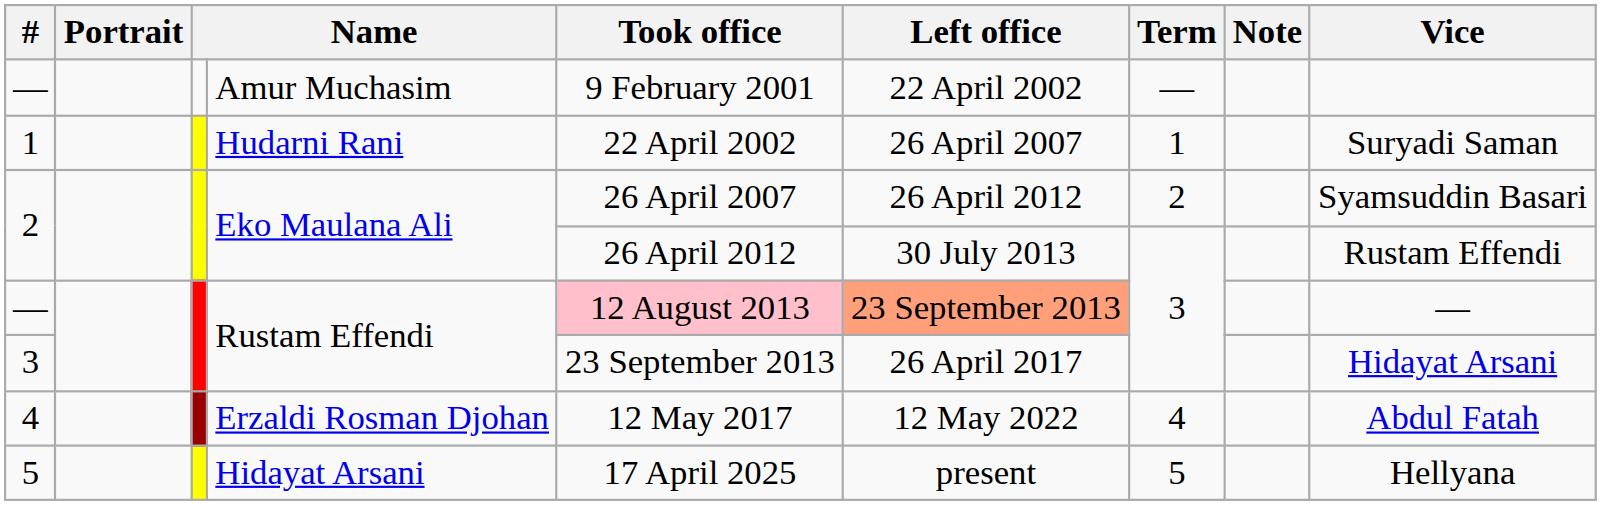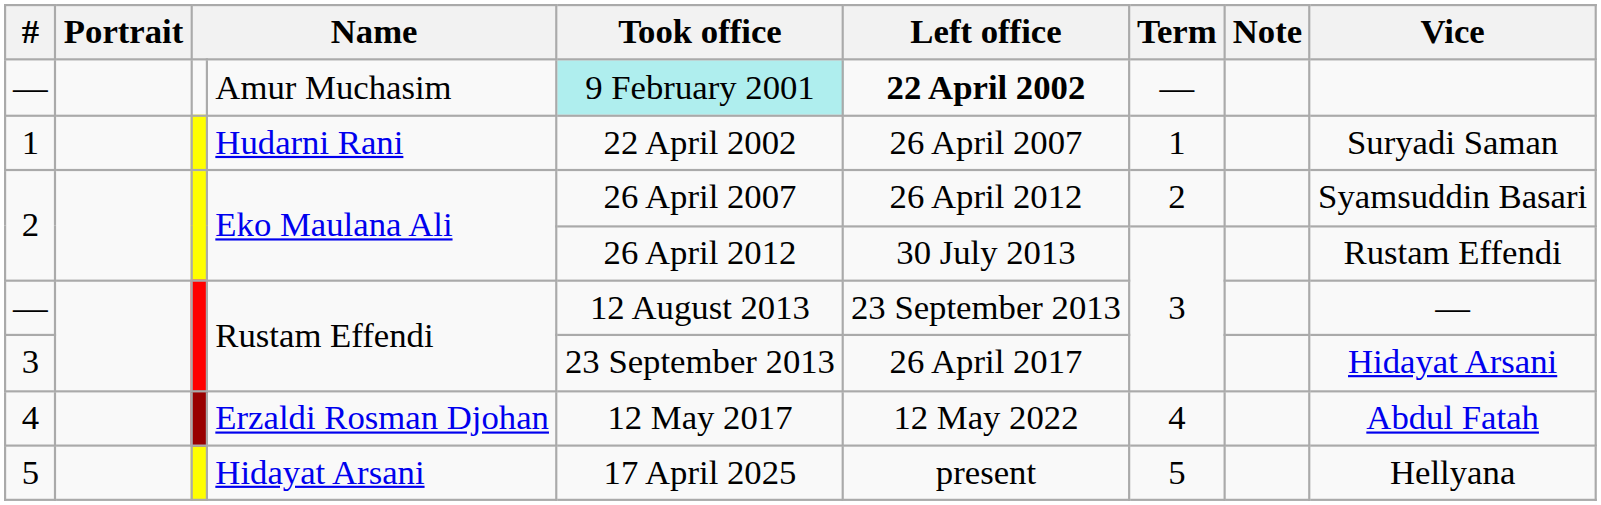— / Amur Muchasim | Took office: no background -> paleturquoise background
— / Amur Muchasim | Left office: normal -> bold
— / Rustam Effendi | Took office: pink background -> no background
— / Rustam Effendi | Left office: lightsalmon background -> no background
